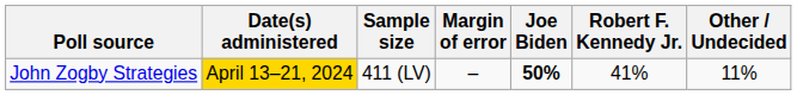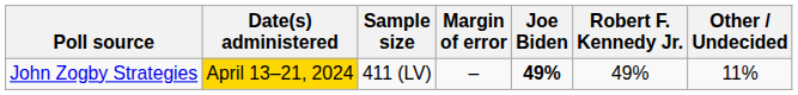John Zogby Strategies | Joe Biden: 50% -> 49%
John Zogby Strategies | Robert F. Kennedy Jr.: 41% -> 49%
